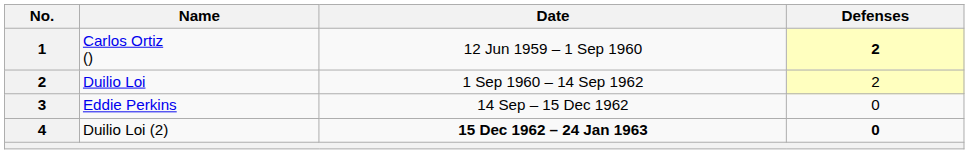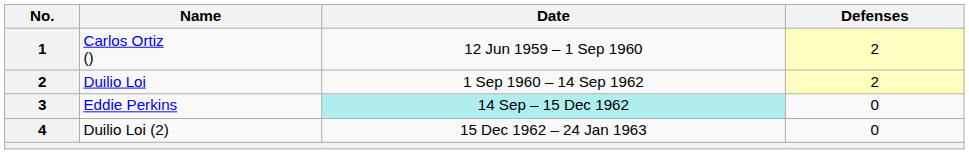Carlos Ortiz () | Defenses: bold -> normal
Eddie Perkins | Date: no background -> paleturquoise background
Duilio Loi (2) | Date: bold -> normal
Duilio Loi (2) | Defenses: bold -> normal
